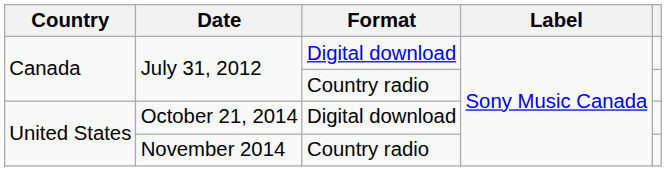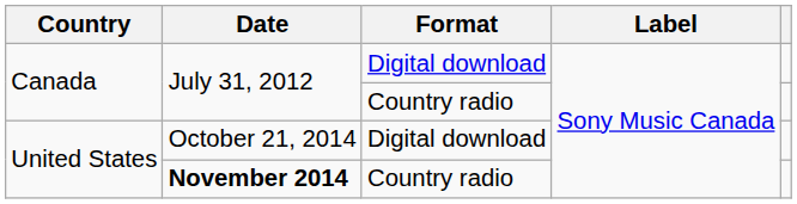November 2014 | Date: normal -> bold
